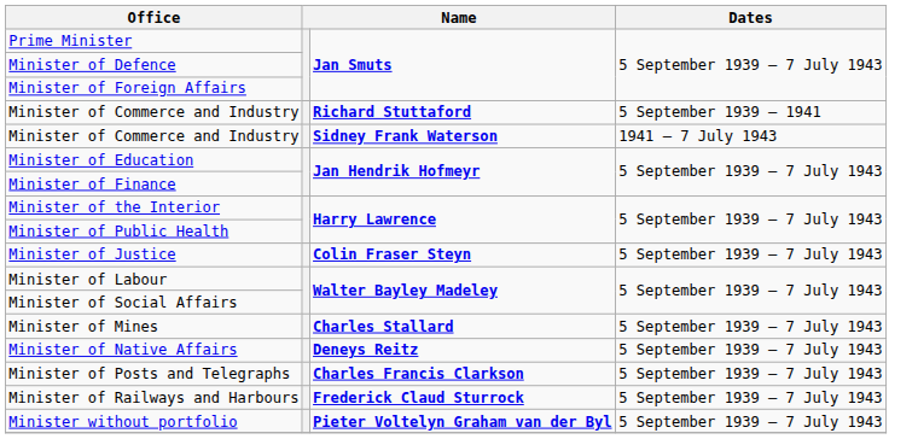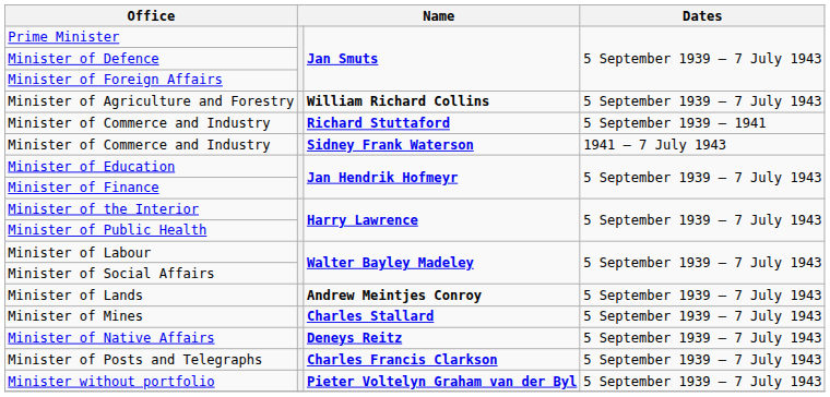+ row: Minister of Agriculture and Forestry | William Richard Collins | 5 September 1939 – 7 July 1943
- row: Minister of Justice | Colin Fraser Steyn | 5 September 1939 – 7 July 1943
+ row: Minister of Lands | Andrew Meintjes Conroy | 5 September 1939 – 7 July 1943
- row: Minister of Railways and Harbours | Frederick Claud Sturrock | 5 September 1939 – 7 July 1943
